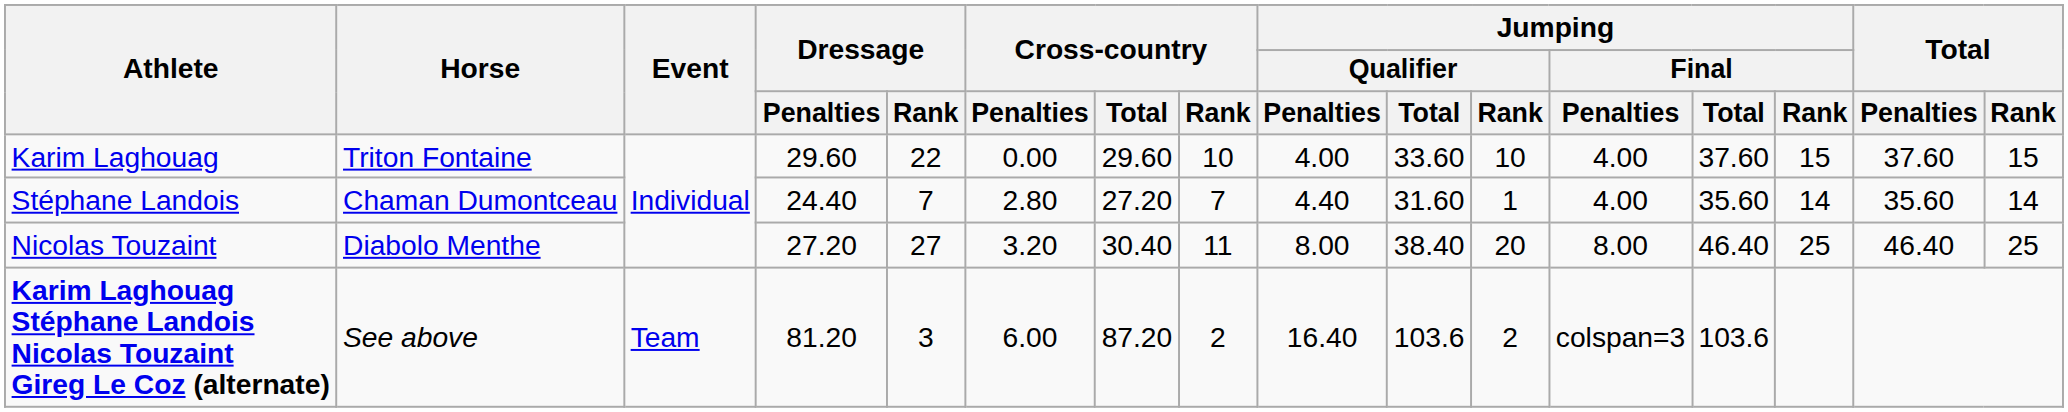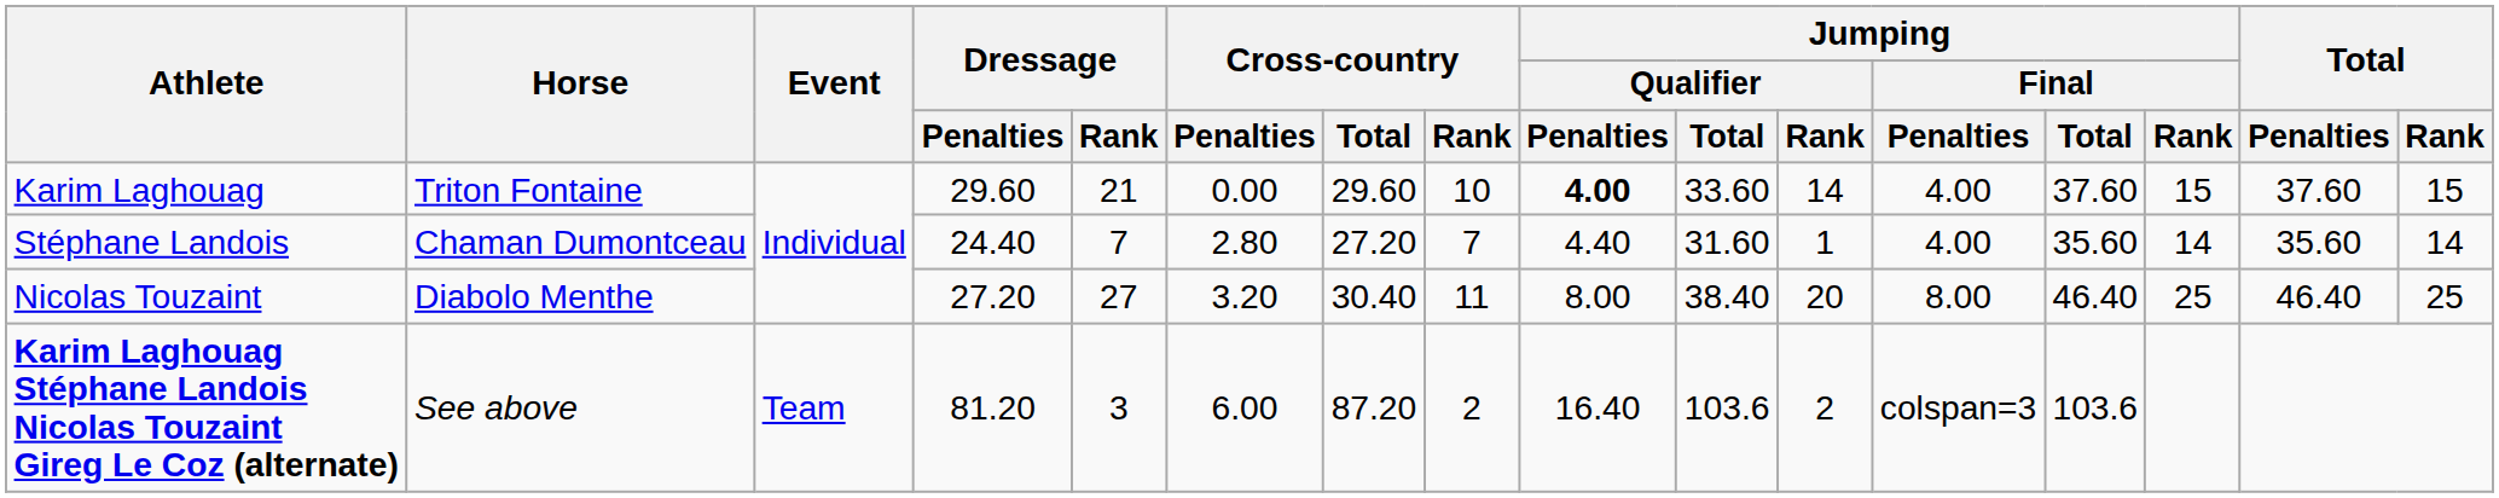Karim Laghouag | Dressage / Rank: 22 -> 21
Karim Laghouag | Jumping / Qualifier / Penalties: normal -> bold
Karim Laghouag | Jumping / Qualifier / Rank: 10 -> 14
